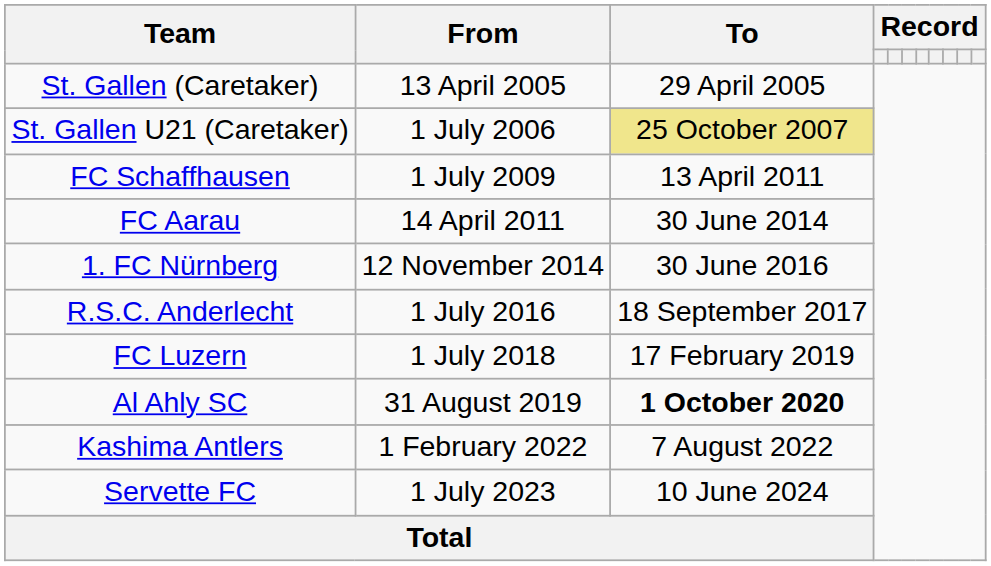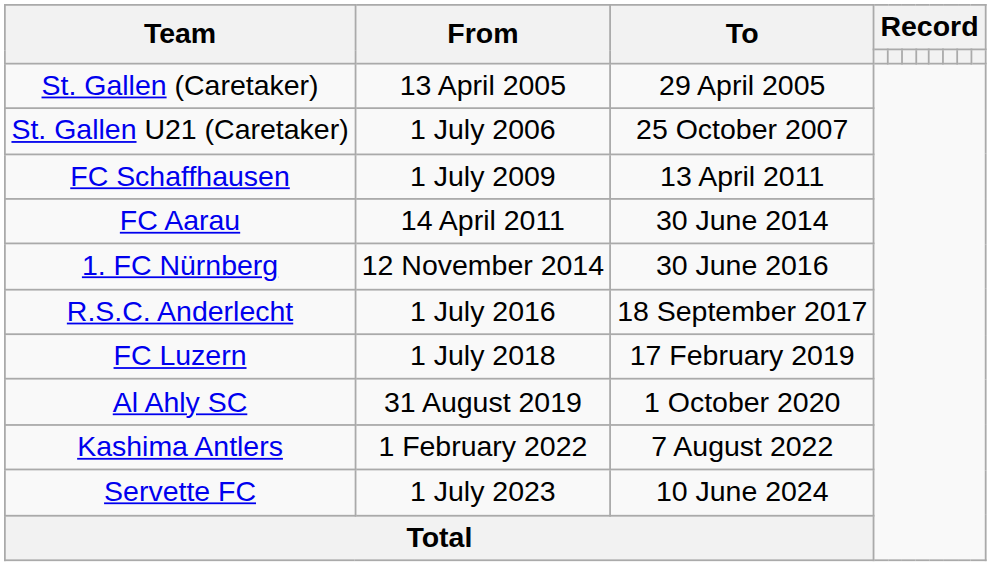St. Gallen U21 (Caretaker) | To: khaki background -> no background
Al Ahly SC | To: bold -> normal
